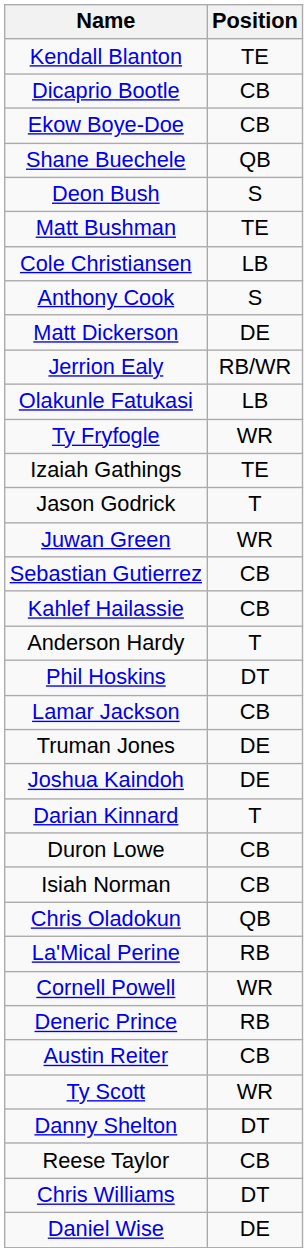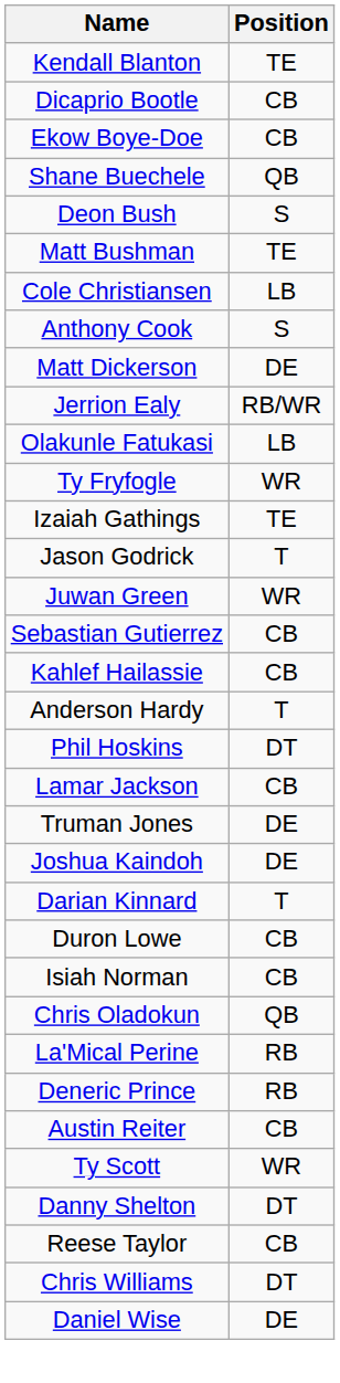- row: Cornell Powell | WR
